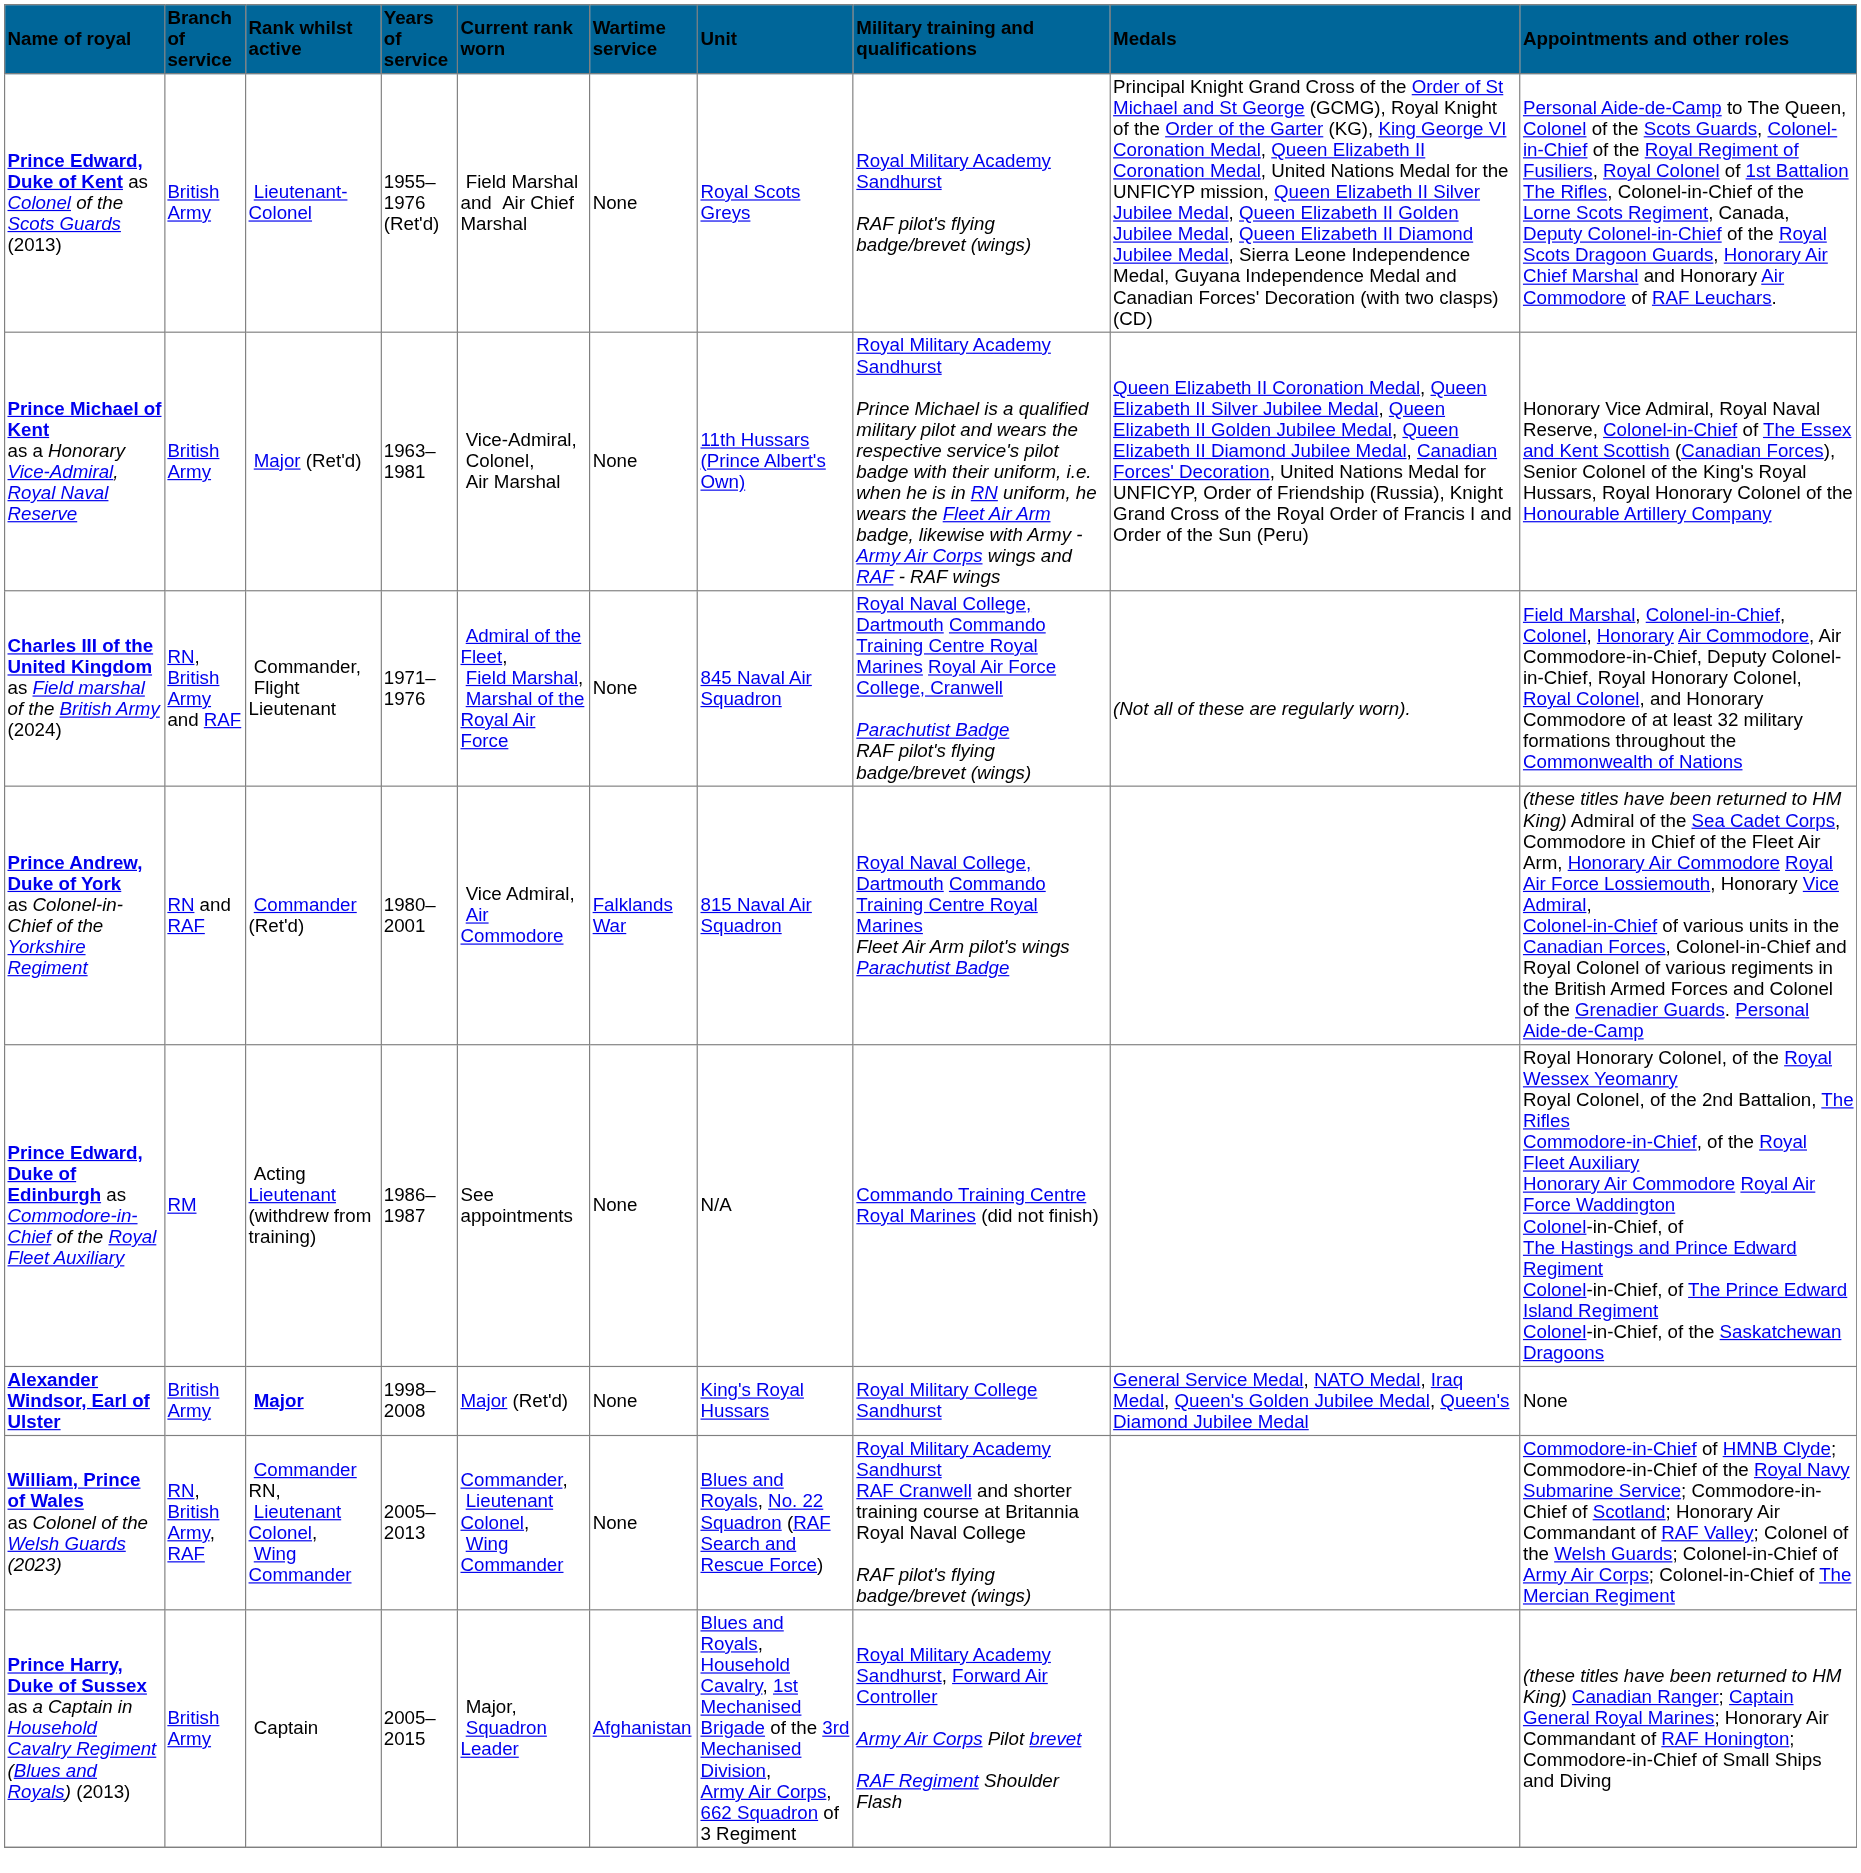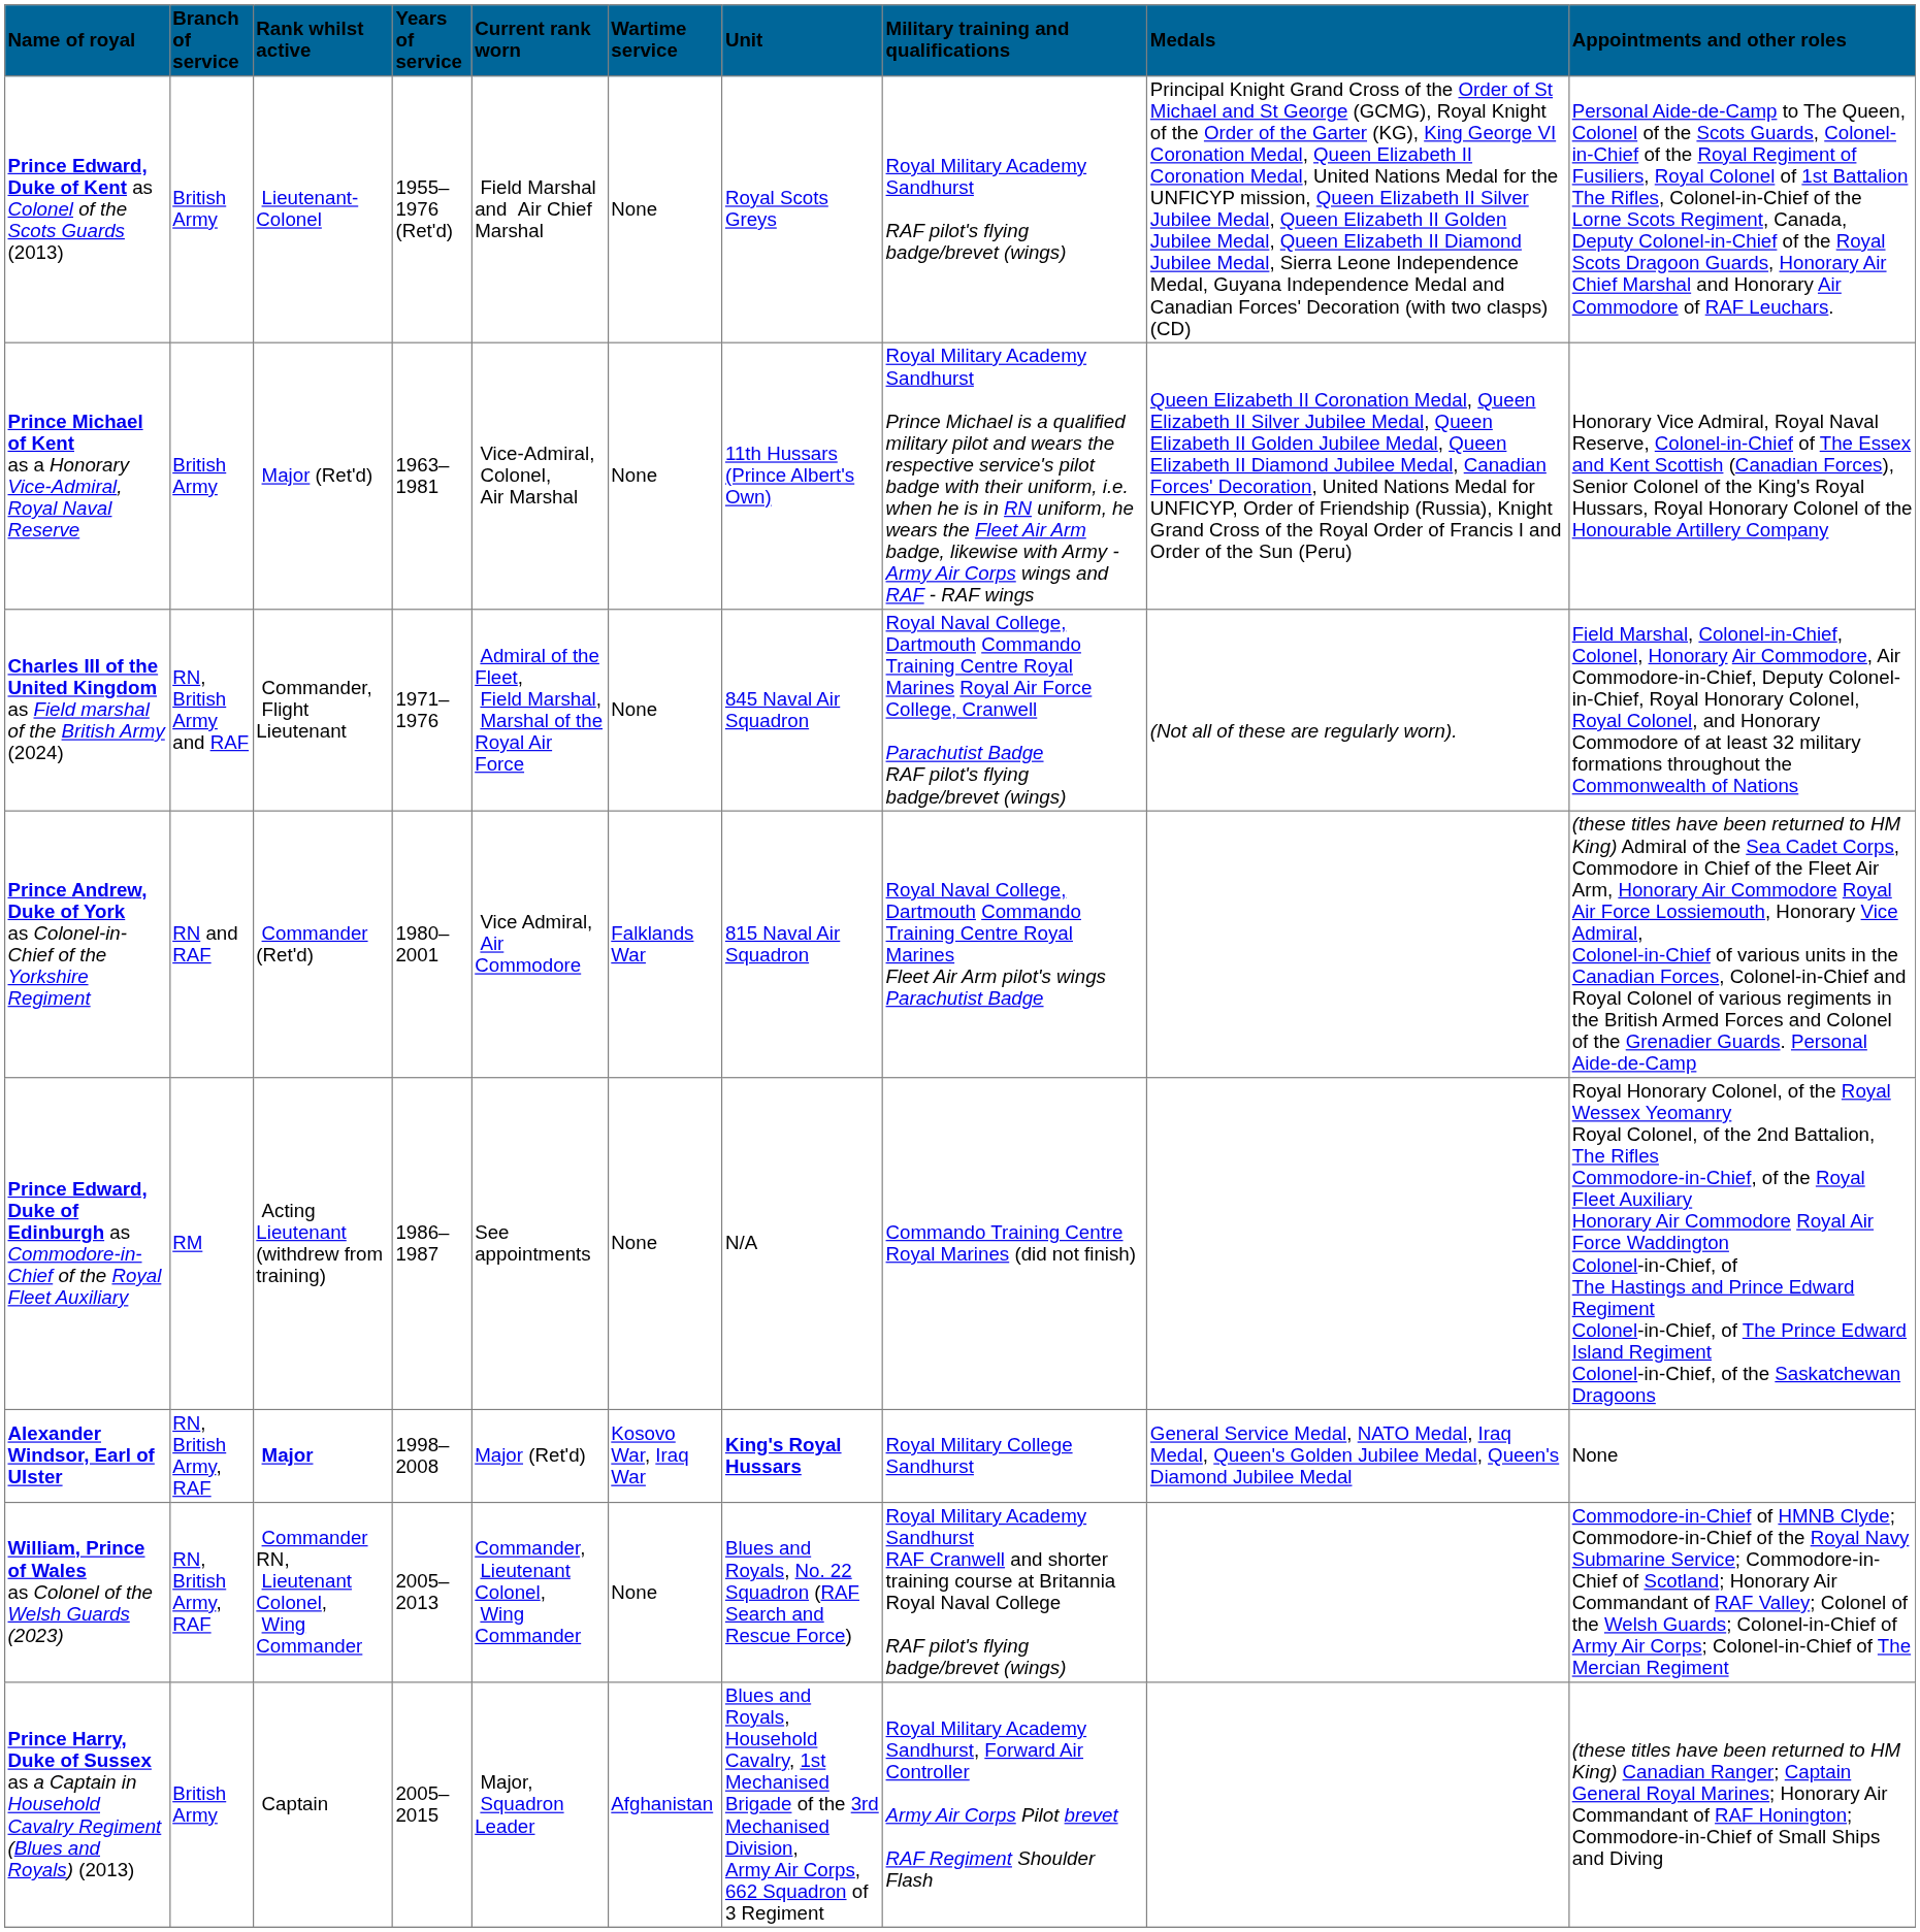Alexander Windsor, Earl of Ulster | Branch of service: British Army -> RN, British Army, RAF
Alexander Windsor, Earl of Ulster | Wartime service: None -> Kosovo War, Iraq War
Alexander Windsor, Earl of Ulster | Unit: normal -> bold
